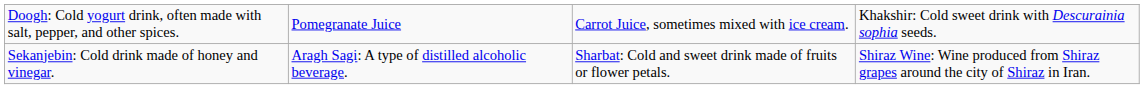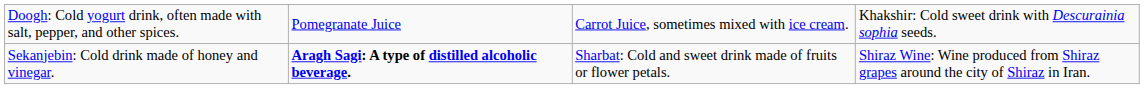Sekanjebin: Cold drink made of honey and vinegar. | column 2: normal -> bold
